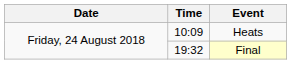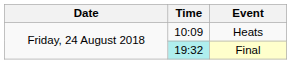Final | Time: no background -> paleturquoise background
